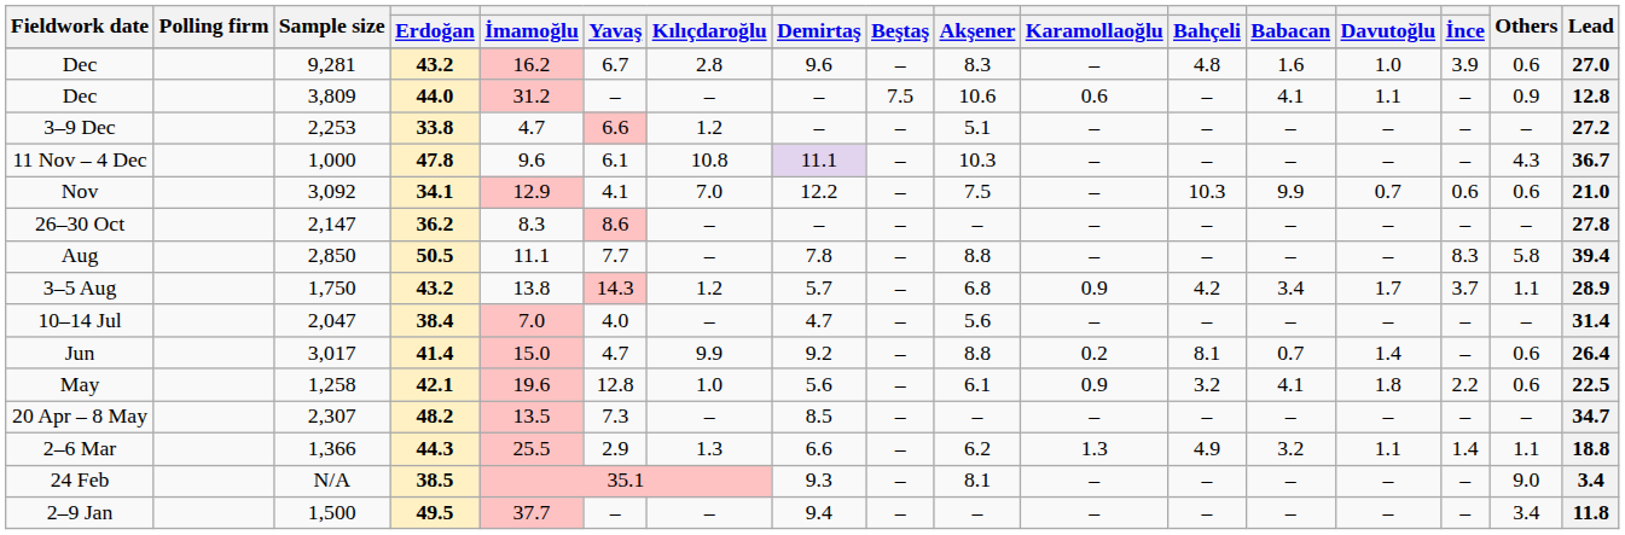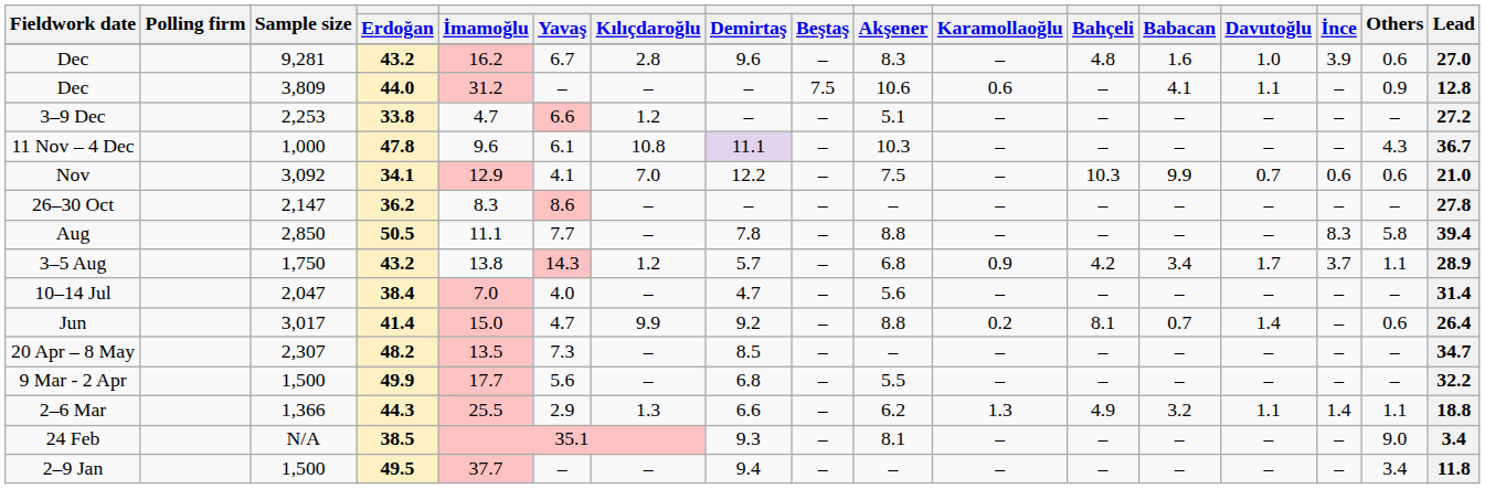- row: May | 1,258 | 42.1 | 19.6 | 12.8 | 1.0 | 5.6 | – | 6.1 | 0.9 | 3.2 | 4.1 | 1.8 | 2.2 | 0.6 | 22.5
+ row: 9 Mar - 2 Apr | 1,500 | 49.9 | 17.7 | 5.6 | – | 6.8 | – | 5.5 | – | – | – | – | – | – | 32.2
